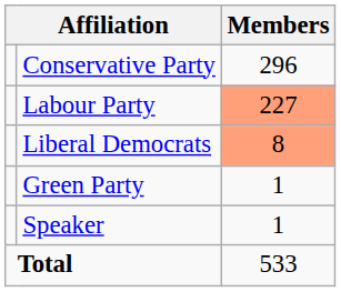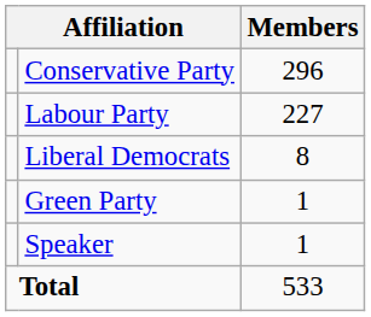Labour Party | Members: lightsalmon background -> no background
Liberal Democrats | Members: lightsalmon background -> no background
